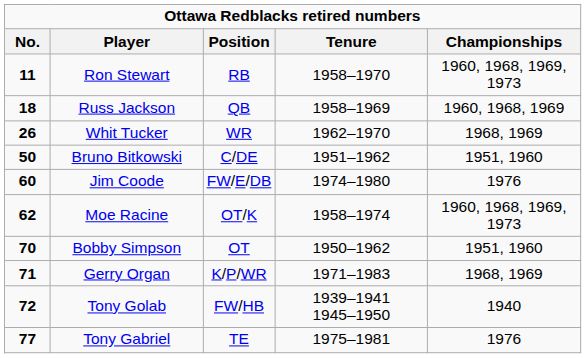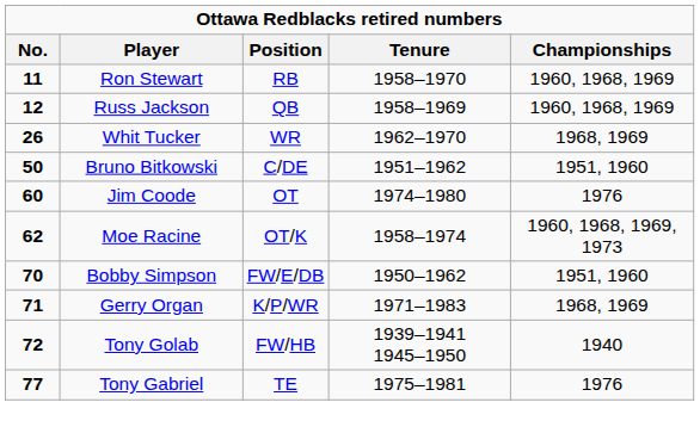Ron Stewart | Championships: 1960, 1968, 1969, 1973 -> 1960, 1968, 1969
Russ Jackson | No.: 18 -> 12
Jim Coode | Position: FW/E/DB -> OT
Bobby Simpson | Position: OT -> FW/E/DB
